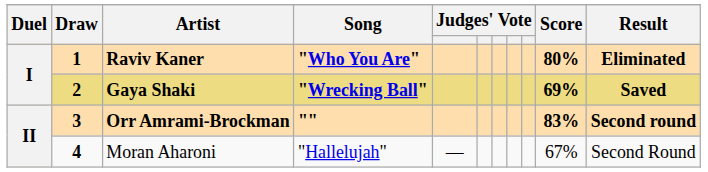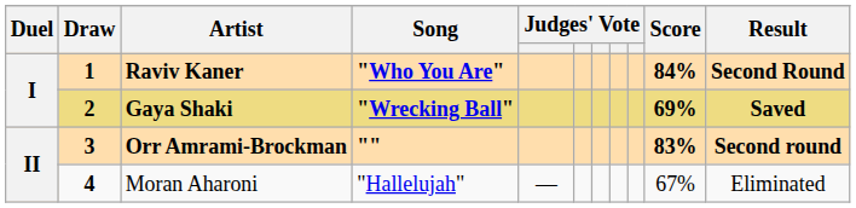Raviv Kaner | Score: 80% -> 84%
Raviv Kaner | Result: Eliminated -> Second Round
Moran Aharoni | Result: Second Round -> Eliminated
